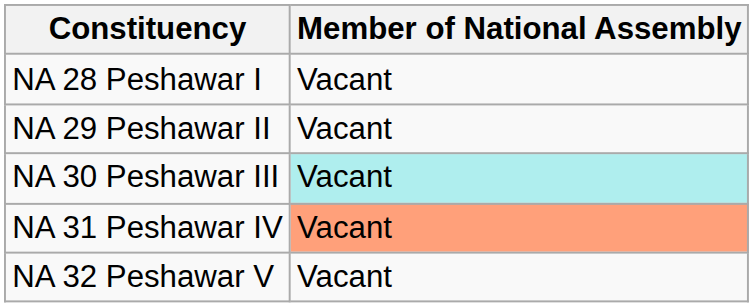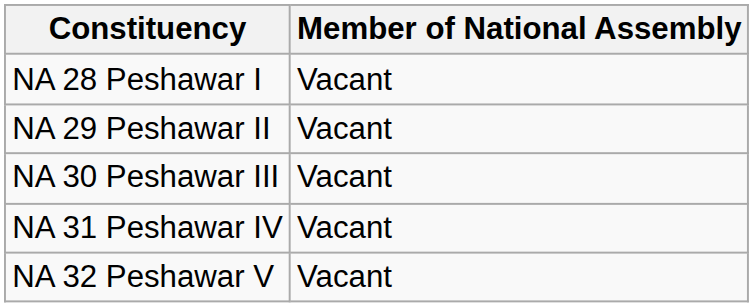NA 30 Peshawar III | Member of National Assembly: paleturquoise background -> no background
NA 31 Peshawar IV | Member of National Assembly: lightsalmon background -> no background
